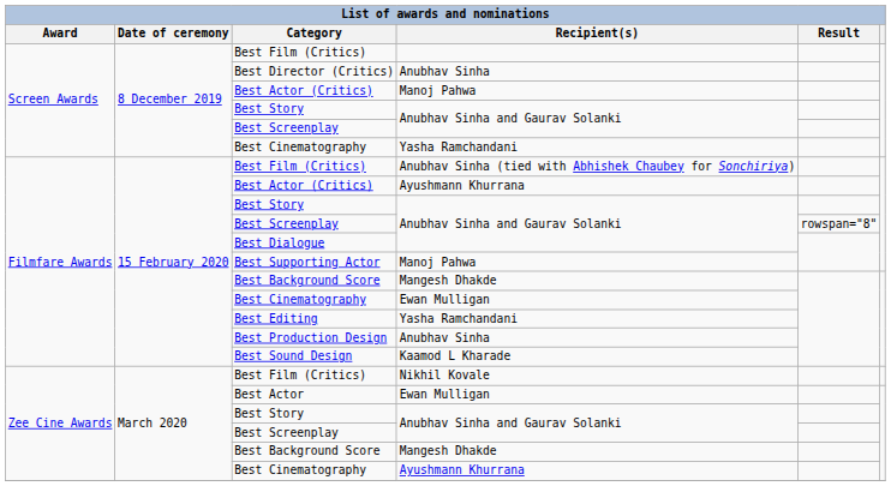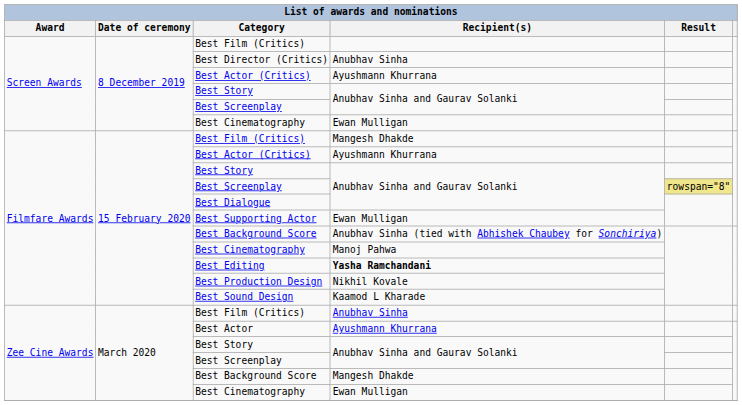Screen Awards / Best Actor (Critics) | Recipient(s): Manoj Pahwa -> Ayushmann Khurrana
Screen Awards / Best Cinematography | Recipient(s): Yasha Ramchandani -> Ewan Mulligan
Filmfare Awards / Best Film (Critics) | Recipient(s): Anubhav Sinha (tied with Abhishek Chaubey for Sonchiriya) -> Mangesh Dhakde
Filmfare Awards / Best Screenplay | Result: no background -> khaki background
Best Supporting Actor | Recipient(s): Manoj Pahwa -> Ewan Mulligan
Filmfare Awards / Best Background Score | Recipient(s): Mangesh Dhakde -> Anubhav Sinha (tied with Abhishek Chaubey for Sonchiriya)
Filmfare Awards / Best Cinematography | Recipient(s): Ewan Mulligan -> Manoj Pahwa
Best Editing | Recipient(s): normal -> bold
Best Production Design | Recipient(s): Anubhav Sinha -> Nikhil Kovale
Zee Cine Awards / Best Film (Critics) | Recipient(s): Nikhil Kovale -> Anubhav Sinha
Best Actor | Recipient(s): Ewan Mulligan -> Ayushmann Khurrana
Zee Cine Awards / Best Cinematography | Recipient(s): Ayushmann Khurrana -> Ewan Mulligan
